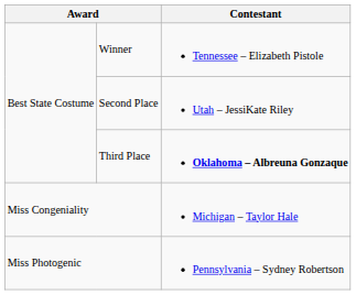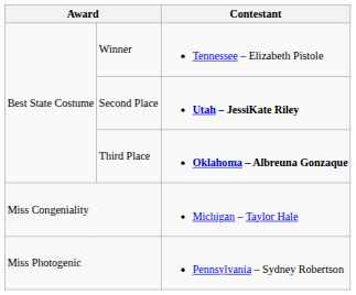Second Place | Contestant: normal -> bold
